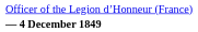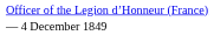— 4 December 1849 | column 1: bold -> normal
